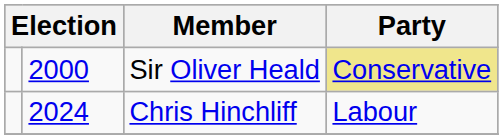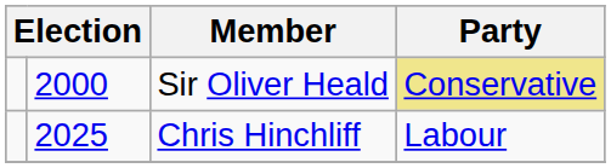Chris Hinchliff | column 2: 2024 -> 2025
